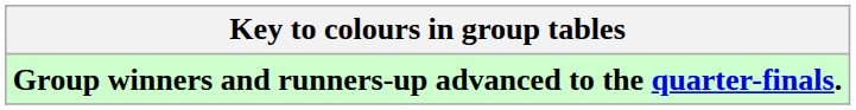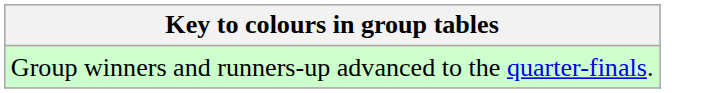row 2 | column 1: bold -> normal
